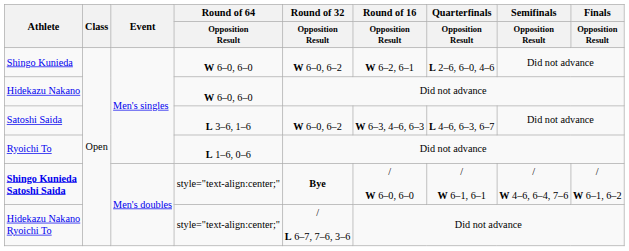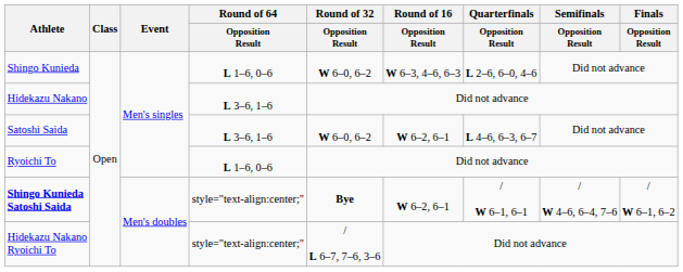Shingo Kunieda | Round of 64 / Opposition Result: W 6–0, 6–0 -> L 1–6, 0–6
Shingo Kunieda | Round of 16 / Opposition Result: W 6–2, 6–1 -> W 6–3, 4–6, 6–3
Hidekazu Nakano | Round of 64 / Opposition Result: W 6–0, 6–0 -> L 3–6, 1–6
Satoshi Saida | Round of 16 / Opposition Result: W 6–3, 4–6, 6–3 -> W 6–2, 6–1
Shingo Kunieda Satoshi Saida | Round of 16 / Opposition Result: / W 6–0, 6–0 -> W 6–2, 6–1
